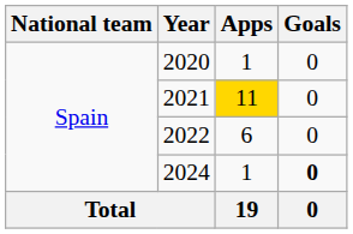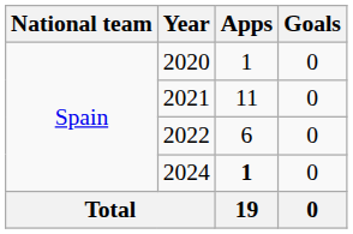2021 | Apps: gold background -> no background
2024 | Apps: normal -> bold
2024 | Goals: bold -> normal
